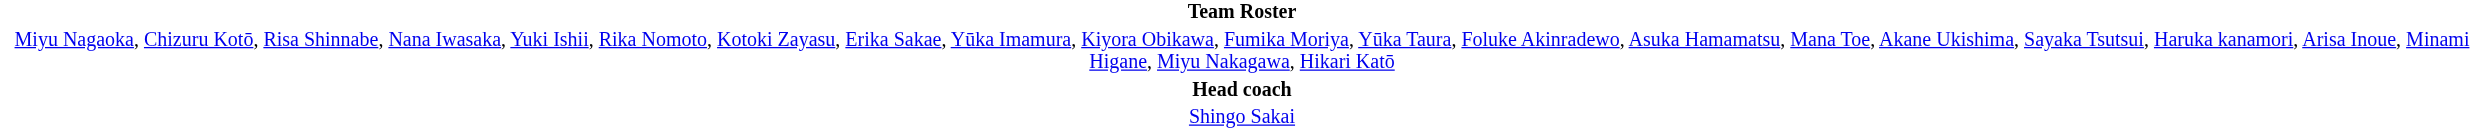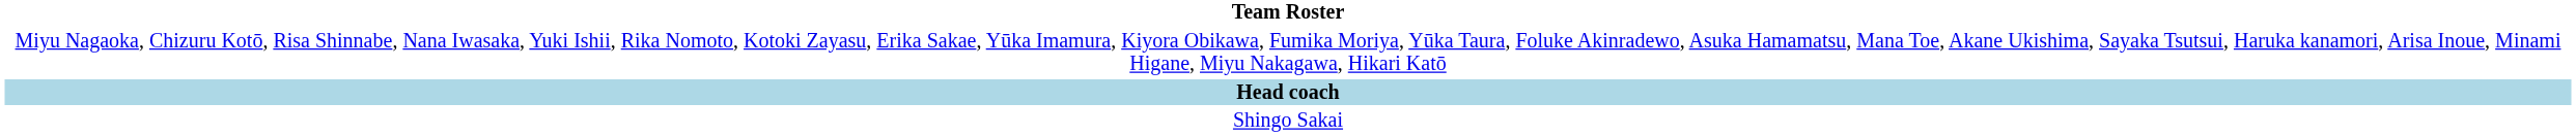row 3 | column 1: no background -> lightblue background
